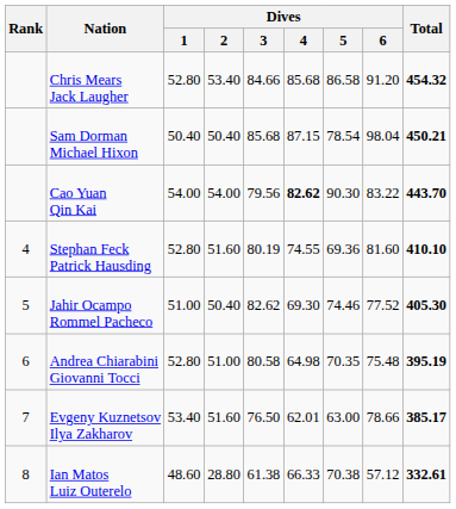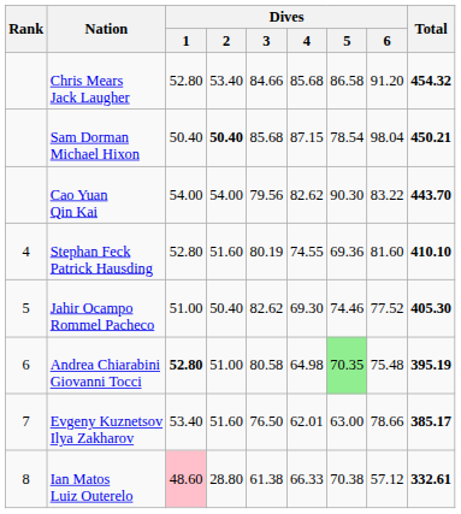Sam Dorman Michael Hixon | Dives / 2: normal -> bold
Cao Yuan Qin Kai | Dives / 4: bold -> normal
Andrea Chiarabini Giovanni Tocci | Dives / 1: normal -> bold
Andrea Chiarabini Giovanni Tocci | Dives / 5: no background -> lightgreen background
Ian Matos Luiz Outerelo | Dives / 1: no background -> pink background
